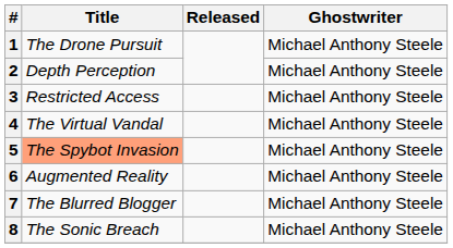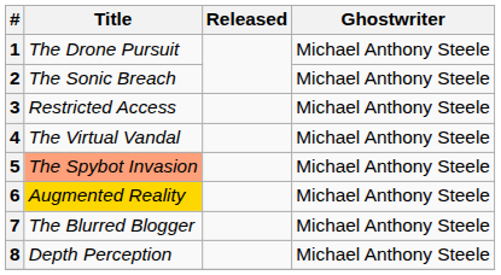2 | Title: Depth Perception -> The Sonic Breach
6 | Title: no background -> gold background
8 | Title: The Sonic Breach -> Depth Perception
